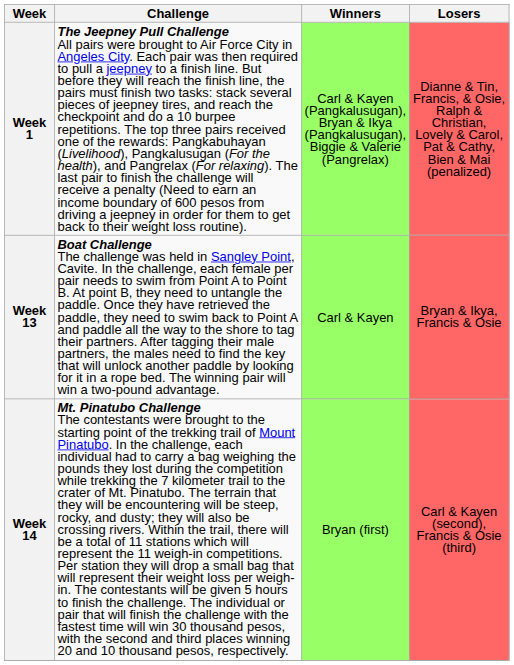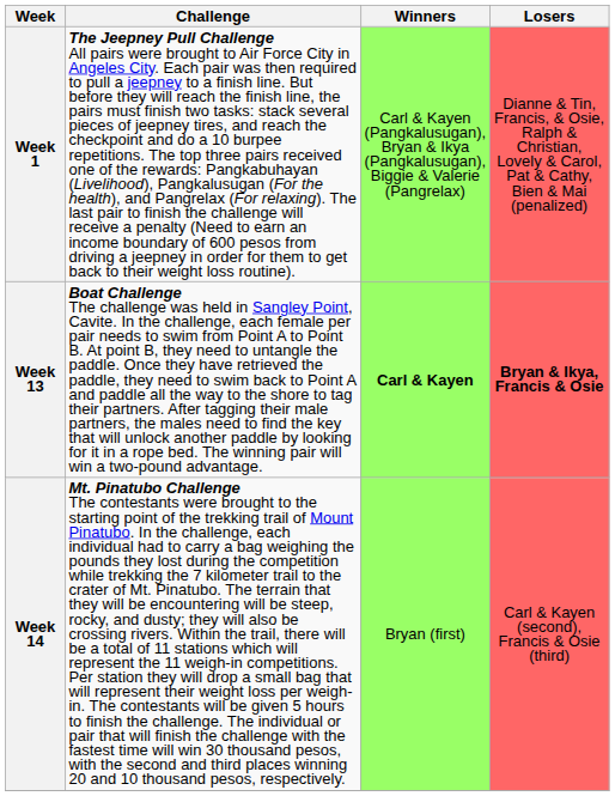row 3 | Winners: normal -> bold
row 3 | Losers: normal -> bold
